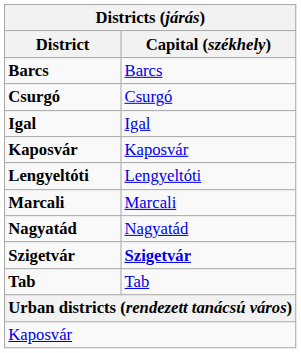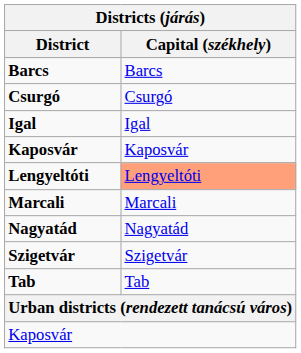row 7 | Capital (székhely): no background -> lightsalmon background
row 10 | Capital (székhely): bold -> normal
